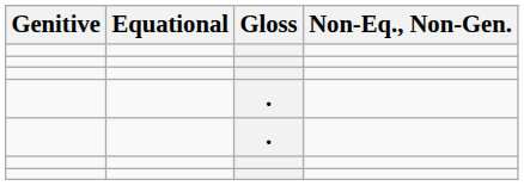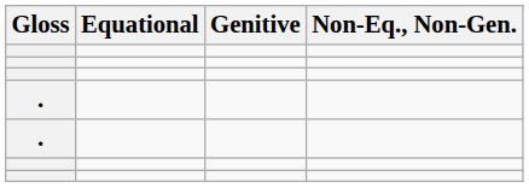columns swapped: Gloss <-> Genitive
